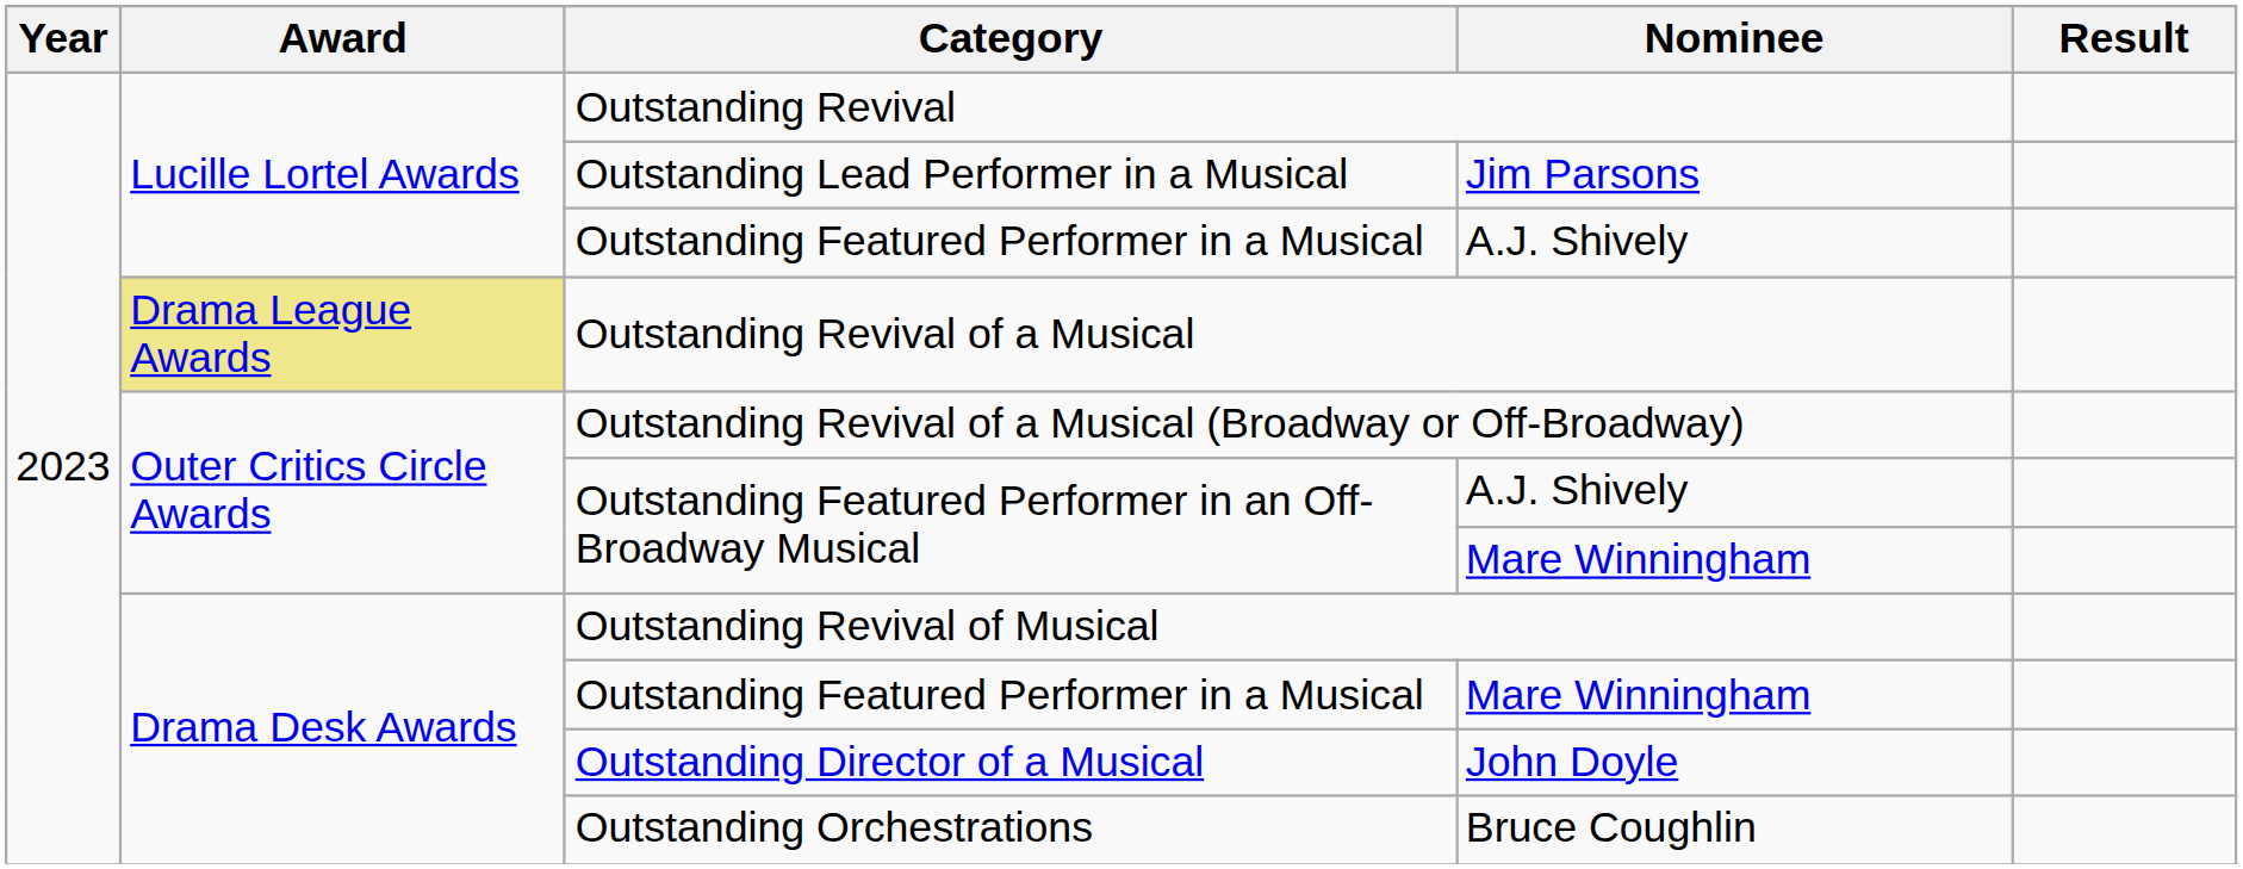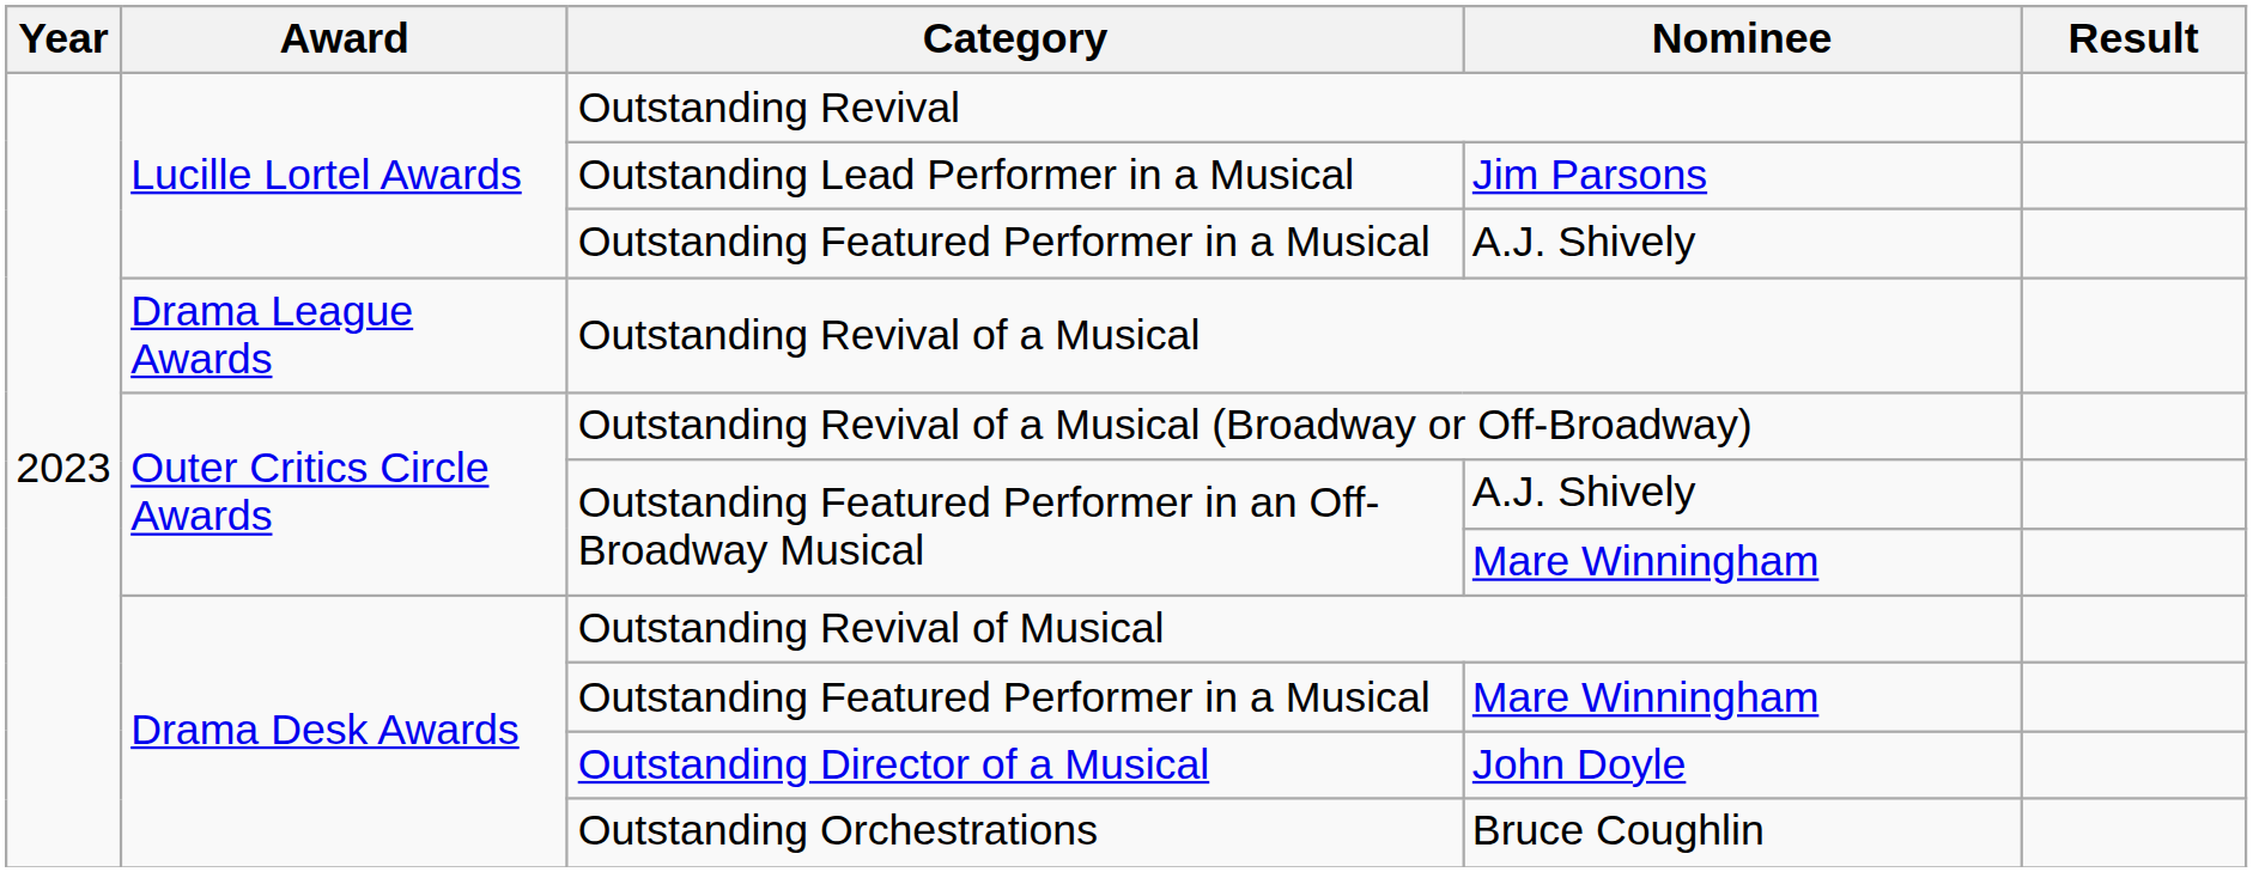Outstanding Revival of a Musical | Award: khaki background -> no background
